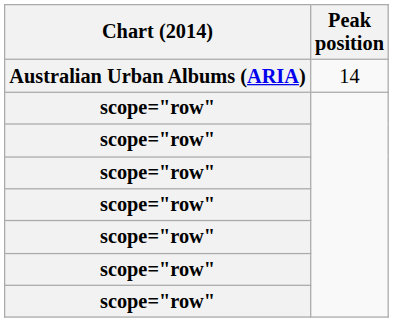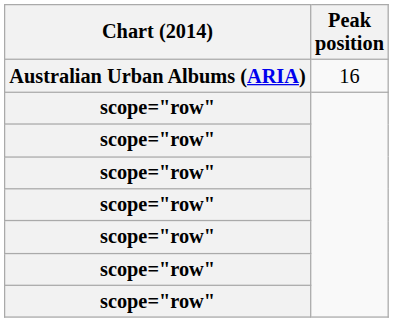Australian Urban Albums (ARIA) | Peak position: 14 -> 16
